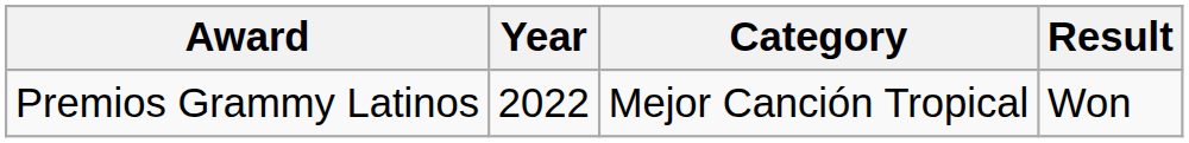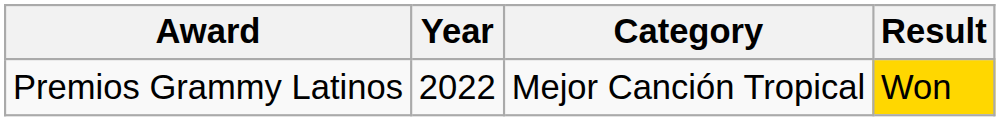Premios Grammy Latinos | Result: no background -> gold background
